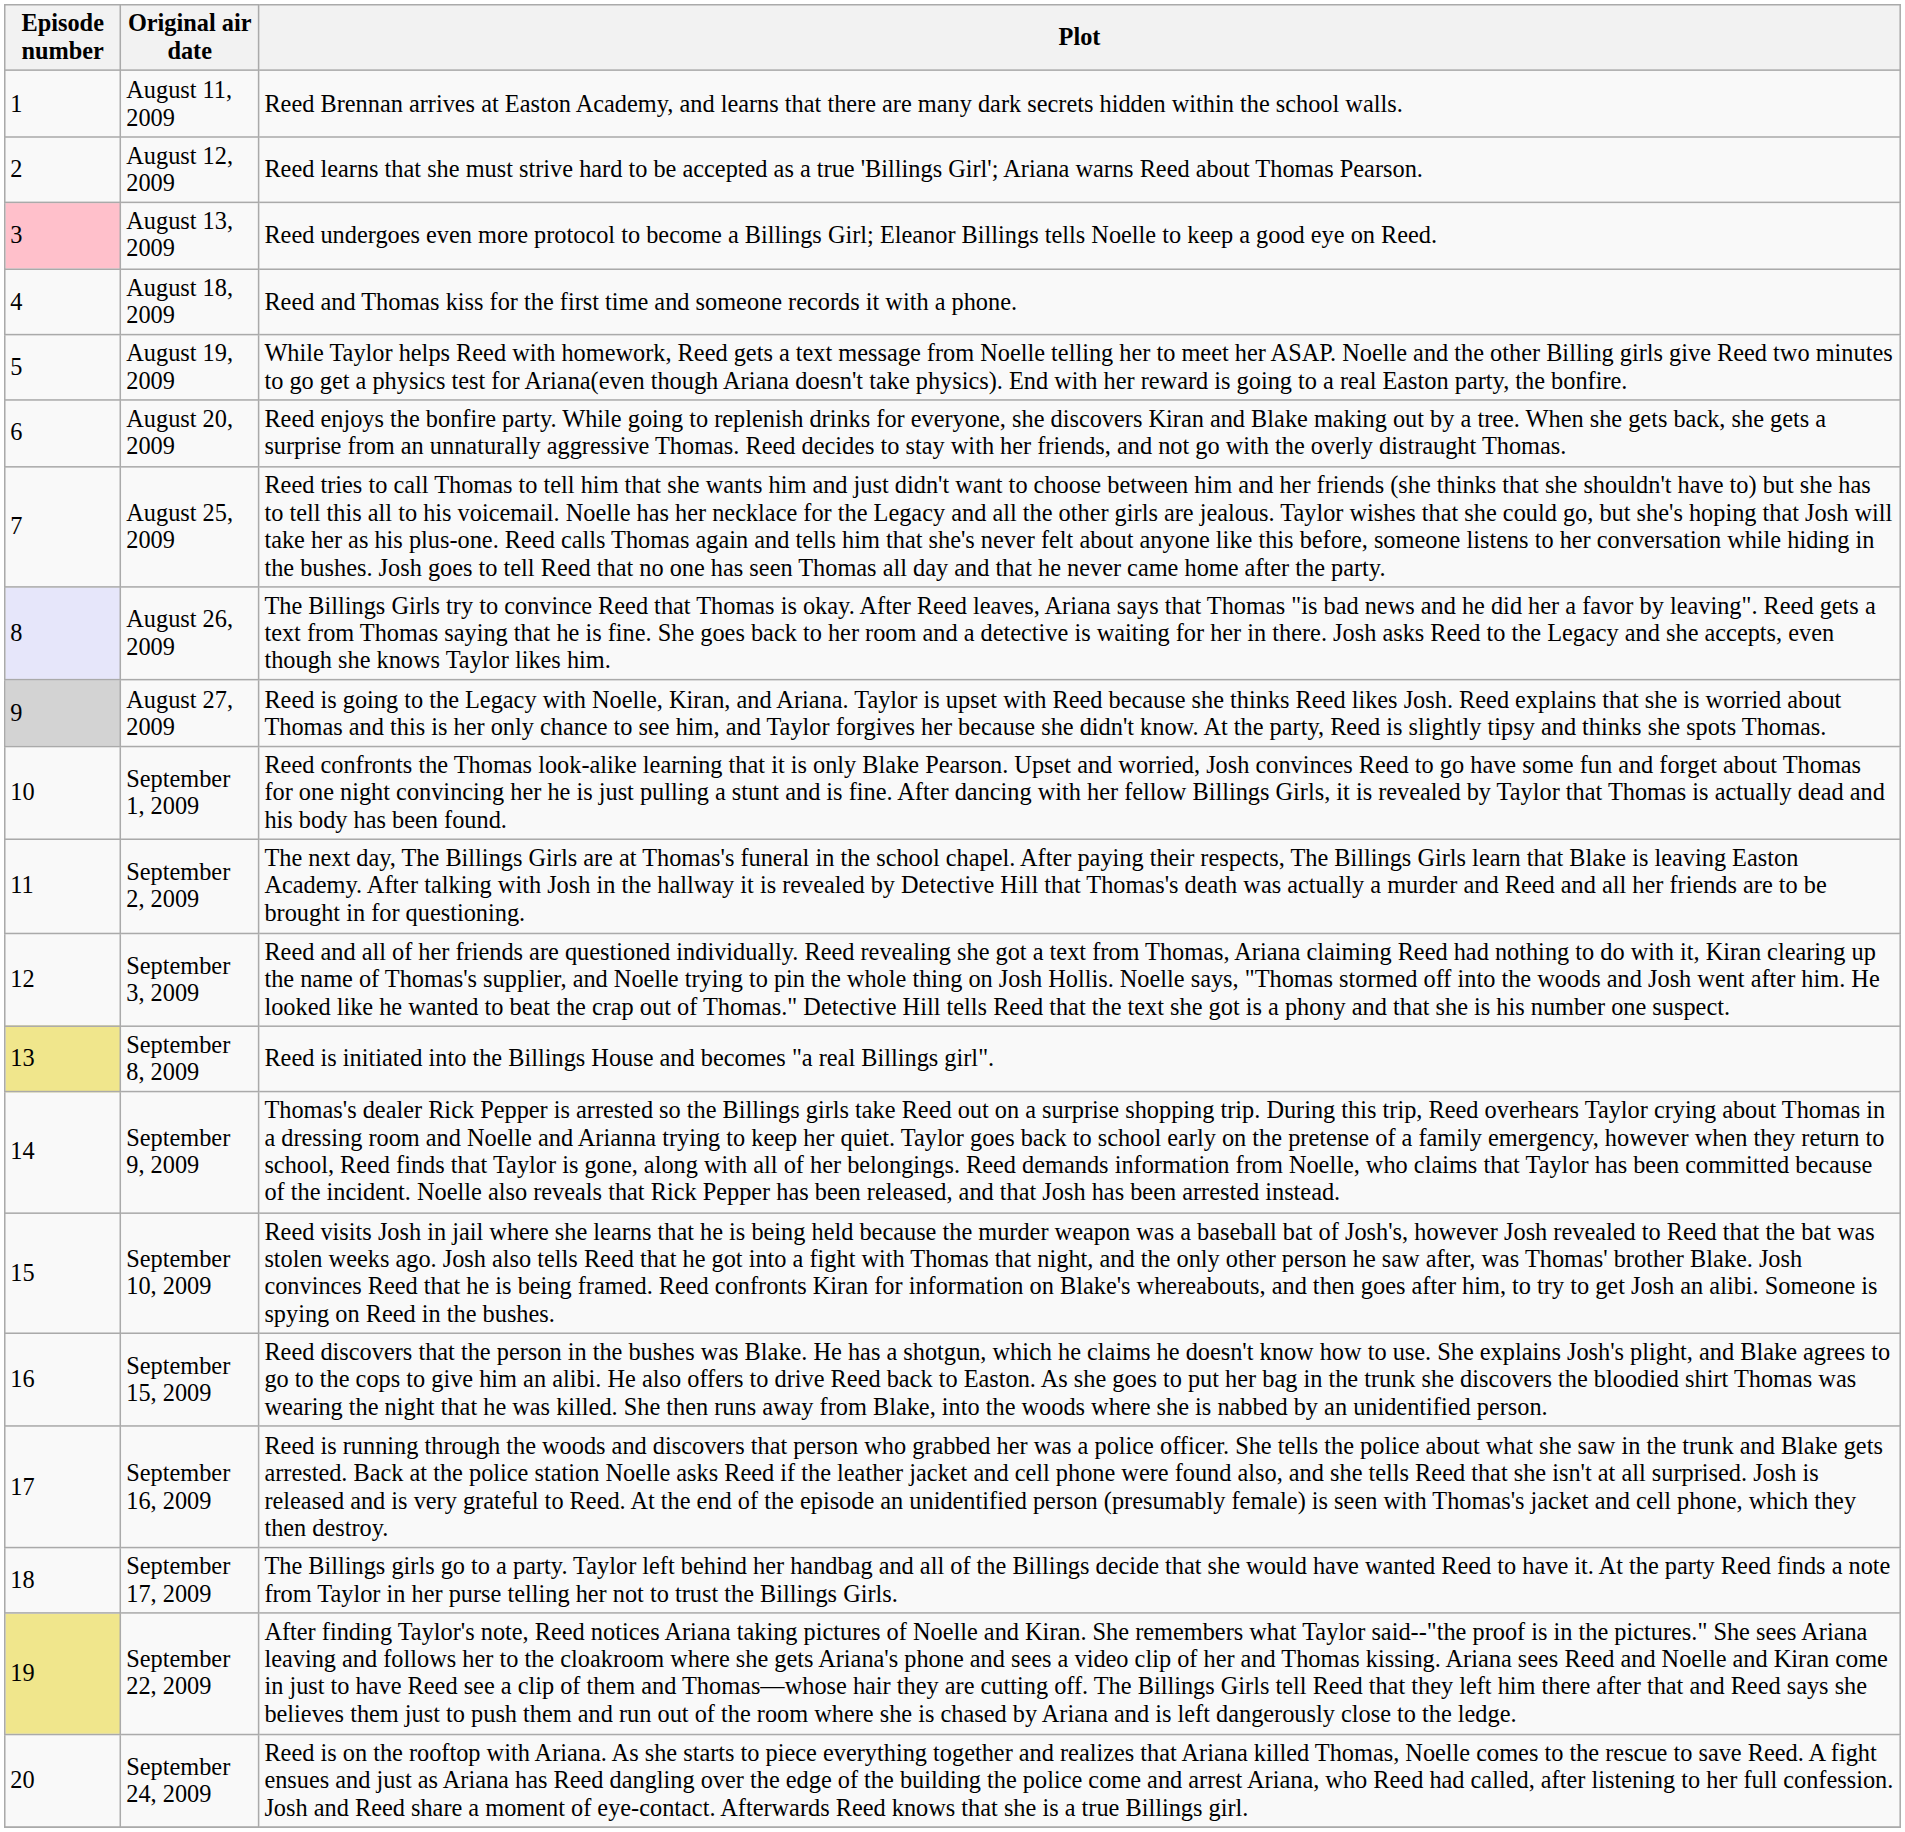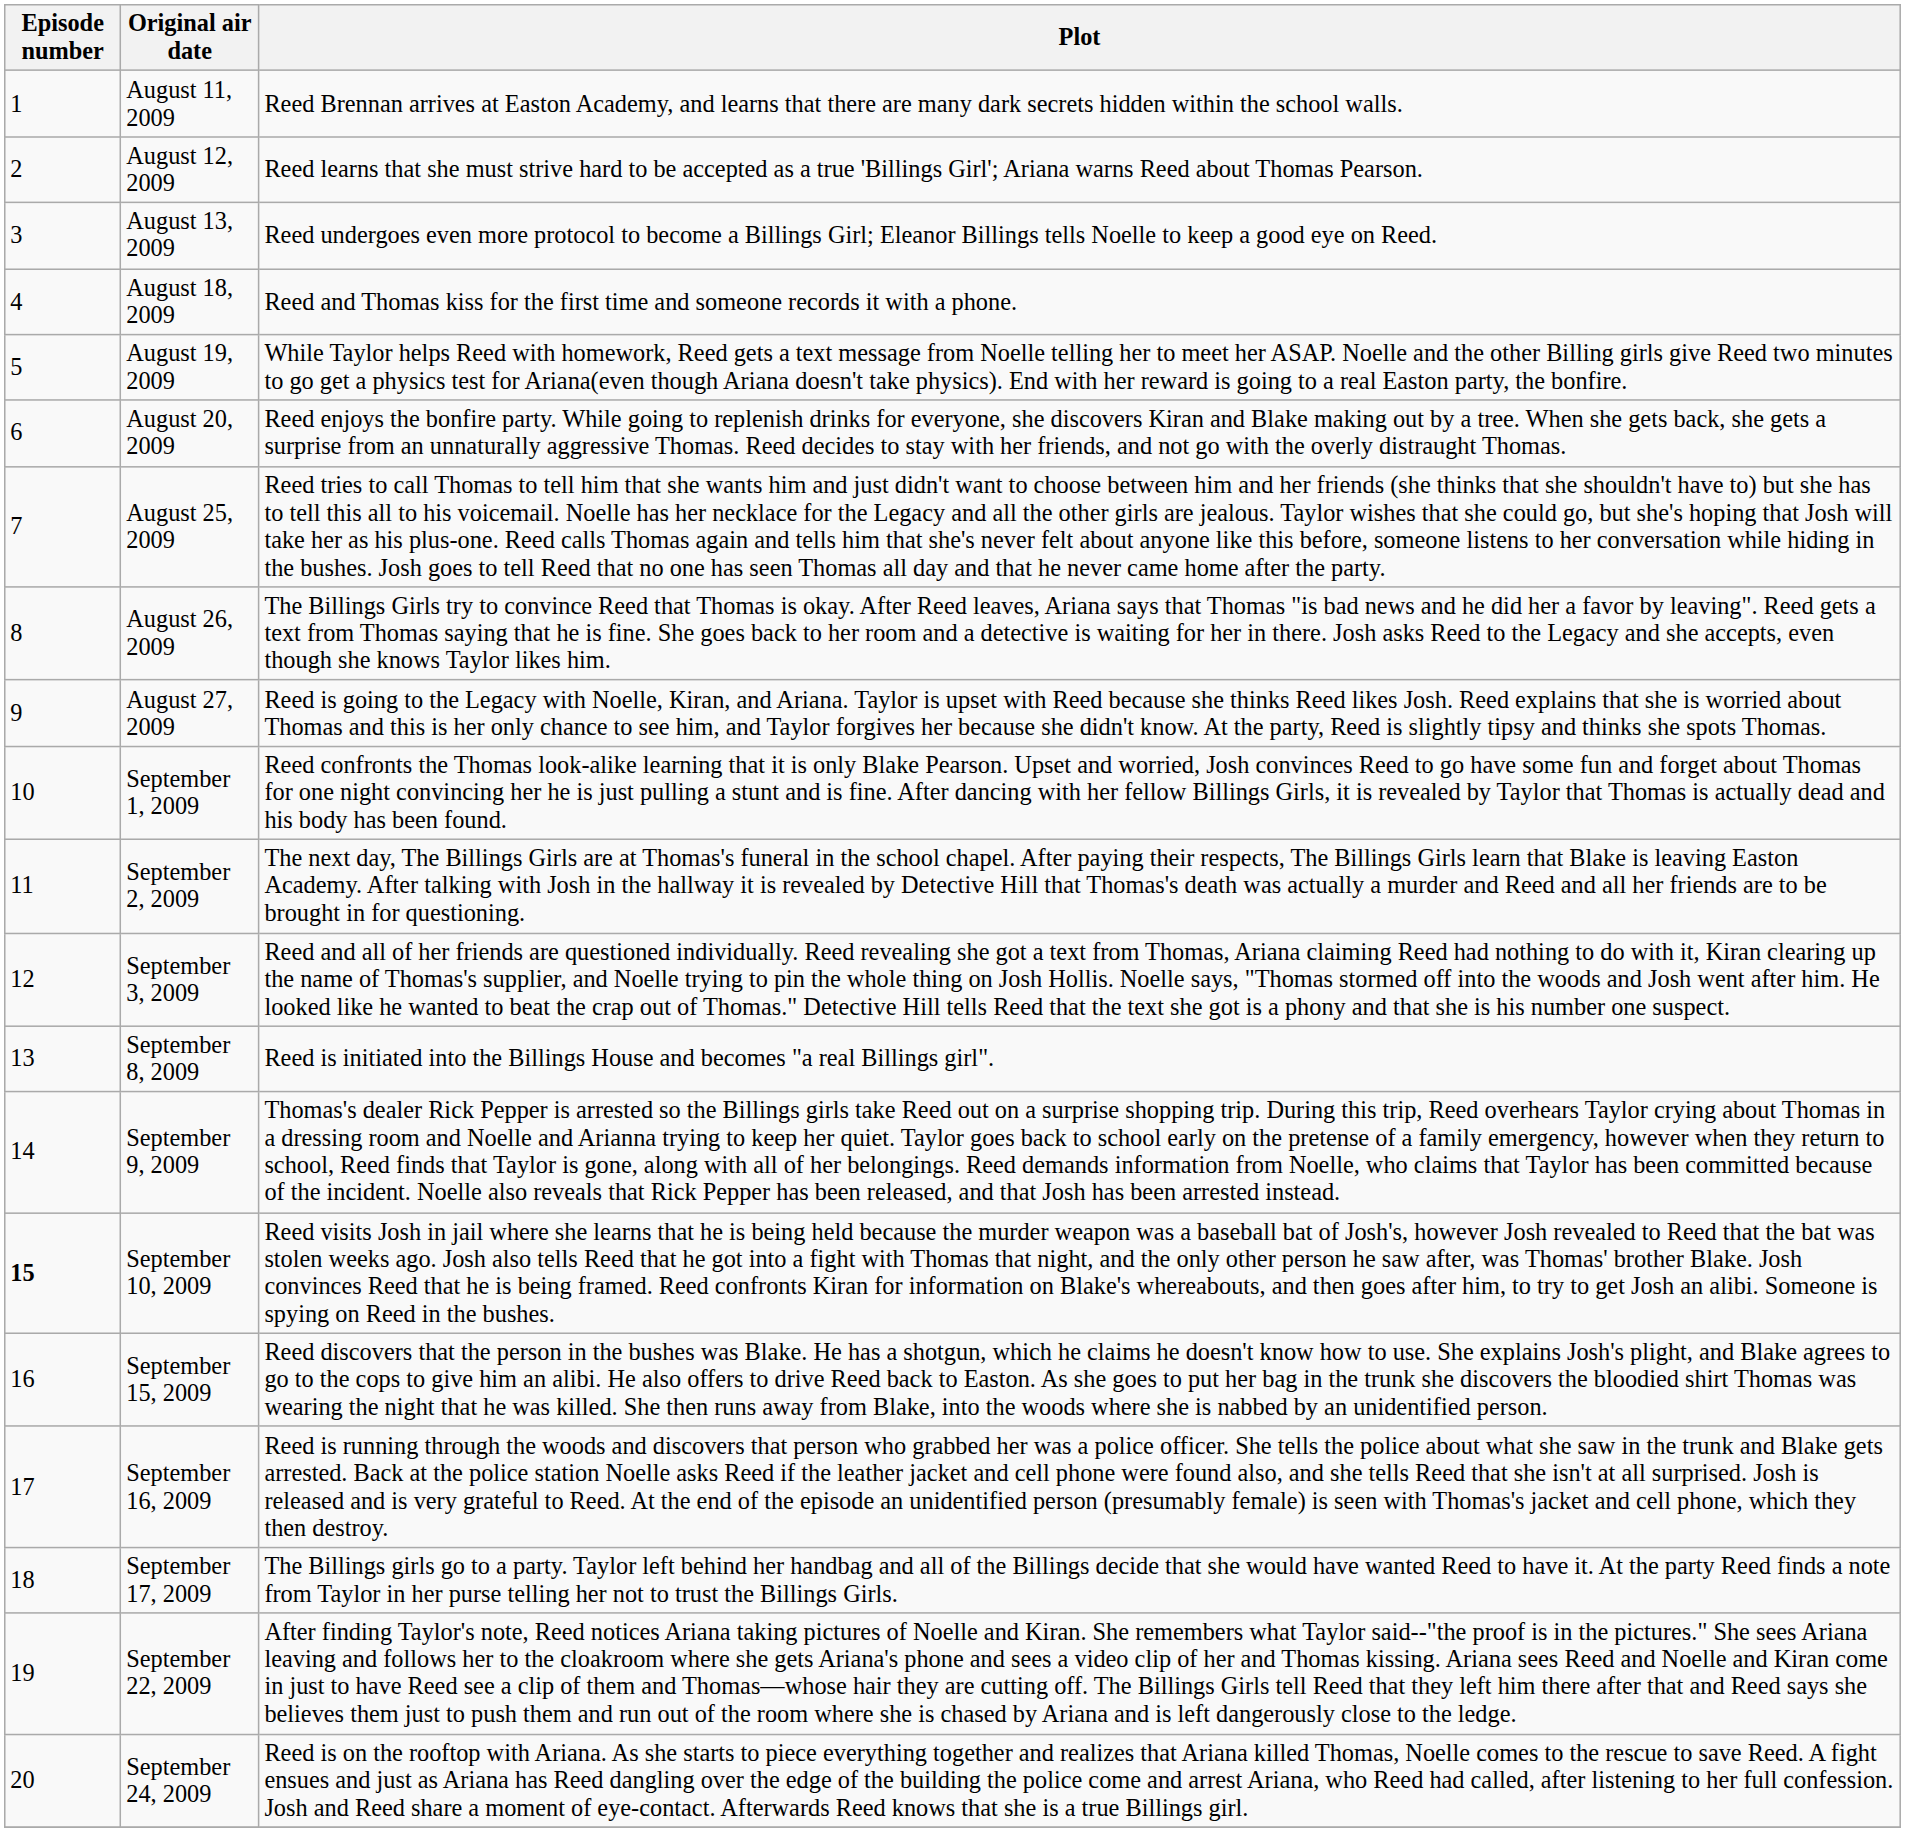August 13, 2009 | Episode number: pink background -> no background
August 26, 2009 | Episode number: lavender background -> no background
August 27, 2009 | Episode number: lightgrey background -> no background
September 8, 2009 | Episode number: khaki background -> no background
September 10, 2009 | Episode number: normal -> bold
September 22, 2009 | Episode number: khaki background -> no background
